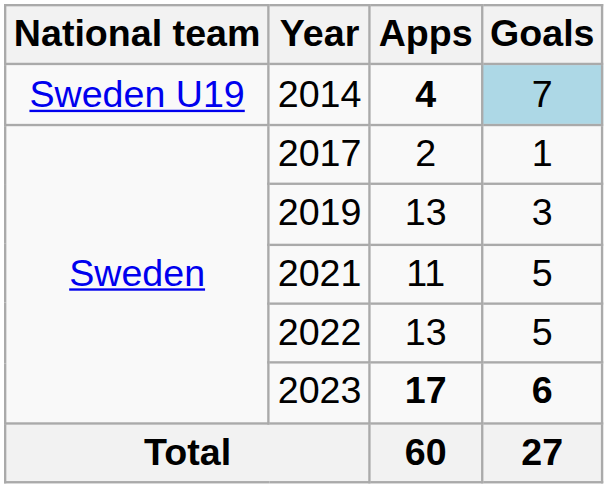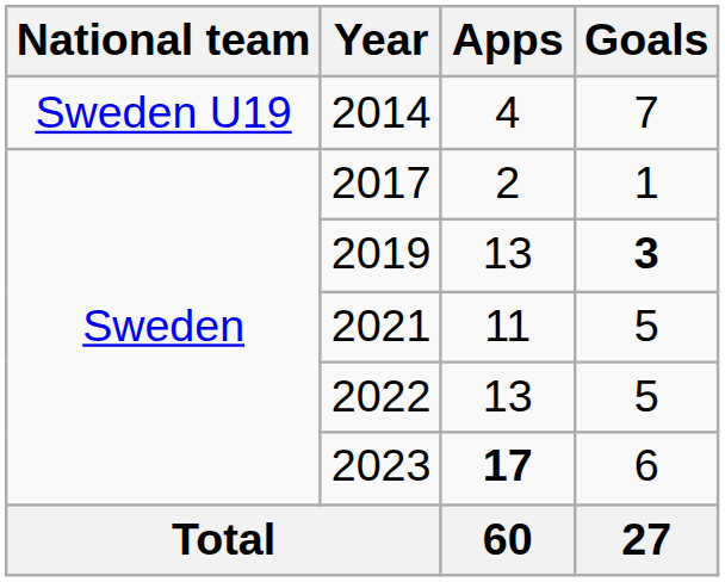2014 | Apps: bold -> normal
2014 | Goals: lightblue background -> no background
2019 | Goals: normal -> bold
2023 | Goals: bold -> normal
